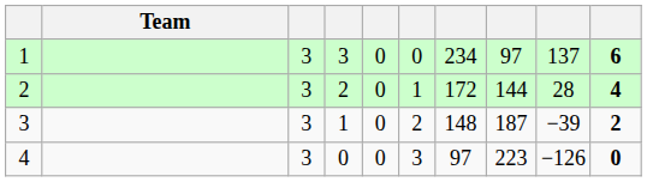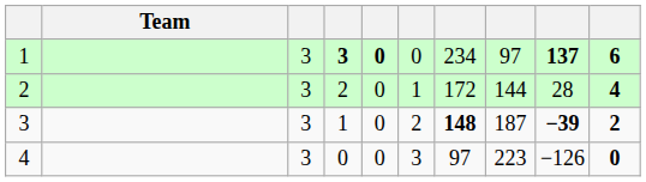row 2 | column 4: normal -> bold
row 2 | column 5: normal -> bold
row 2 | column 9: normal -> bold
row 4 | column 7: normal -> bold
row 4 | column 9: normal -> bold
